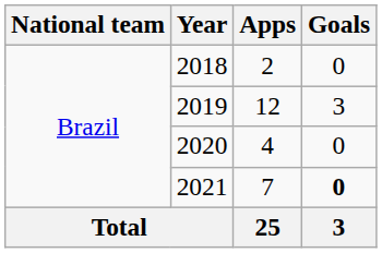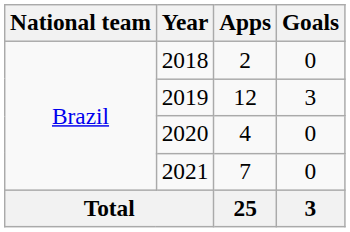2021 | Goals: bold -> normal
